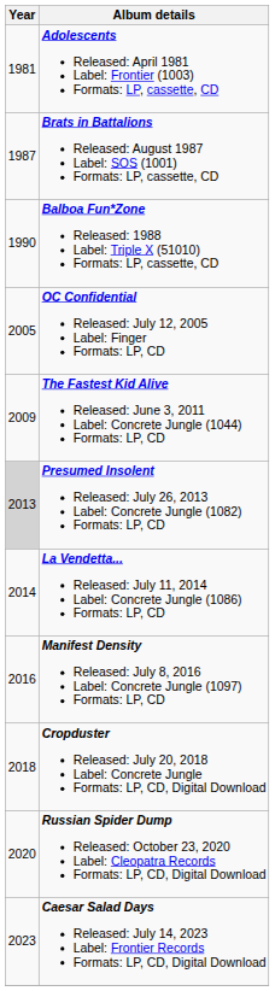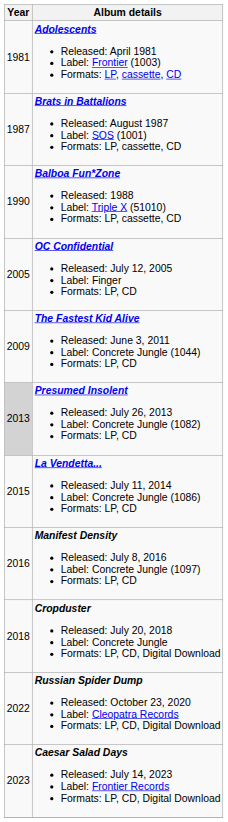row 8 | Year: 2014 -> 2015
row 11 | Year: 2020 -> 2022
